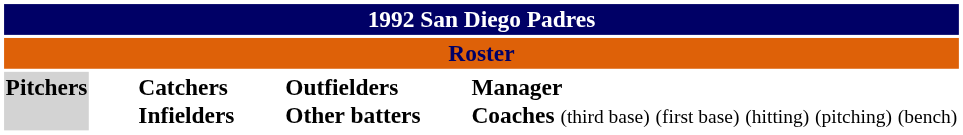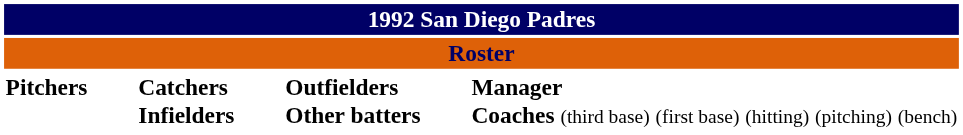Pitchers | column 1: lightgrey background -> no background
